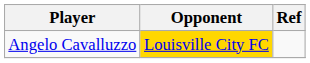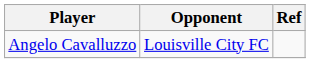Angelo Cavalluzzo | Opponent: gold background -> no background
